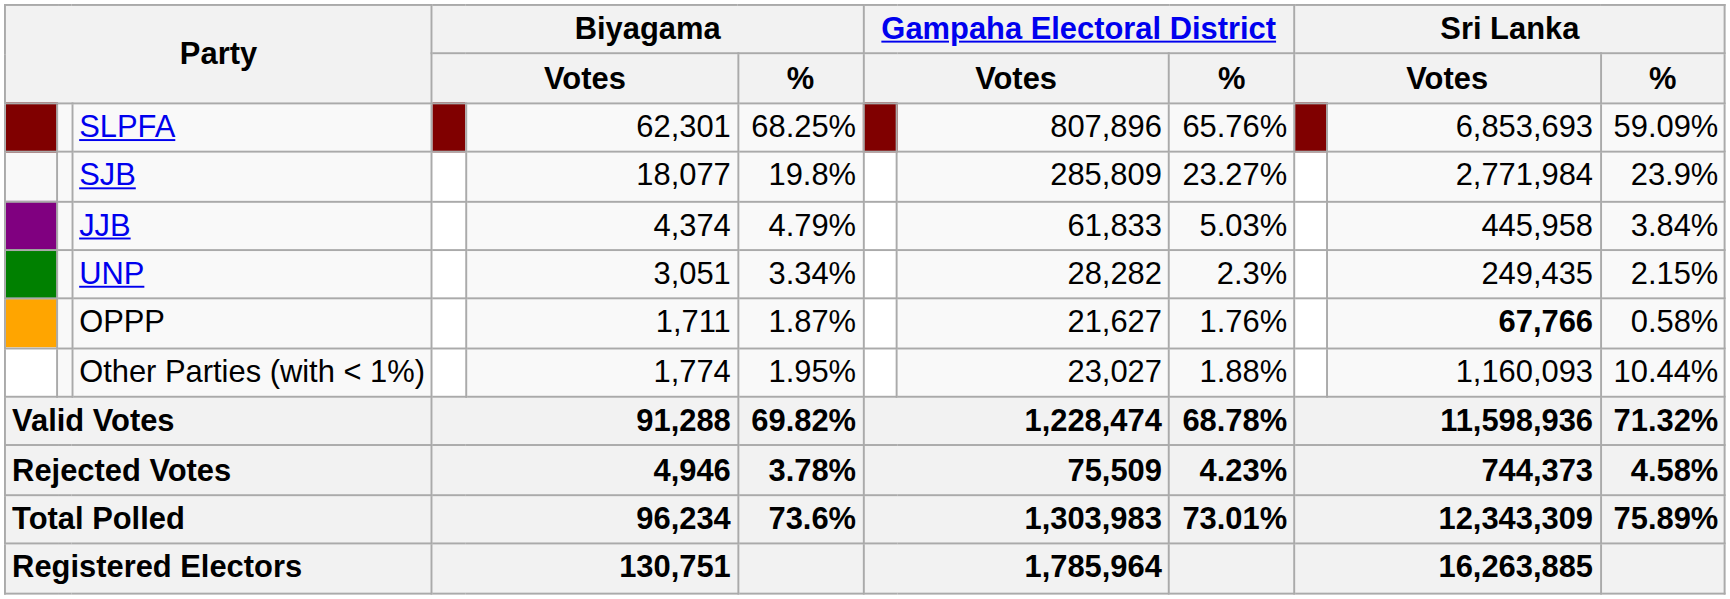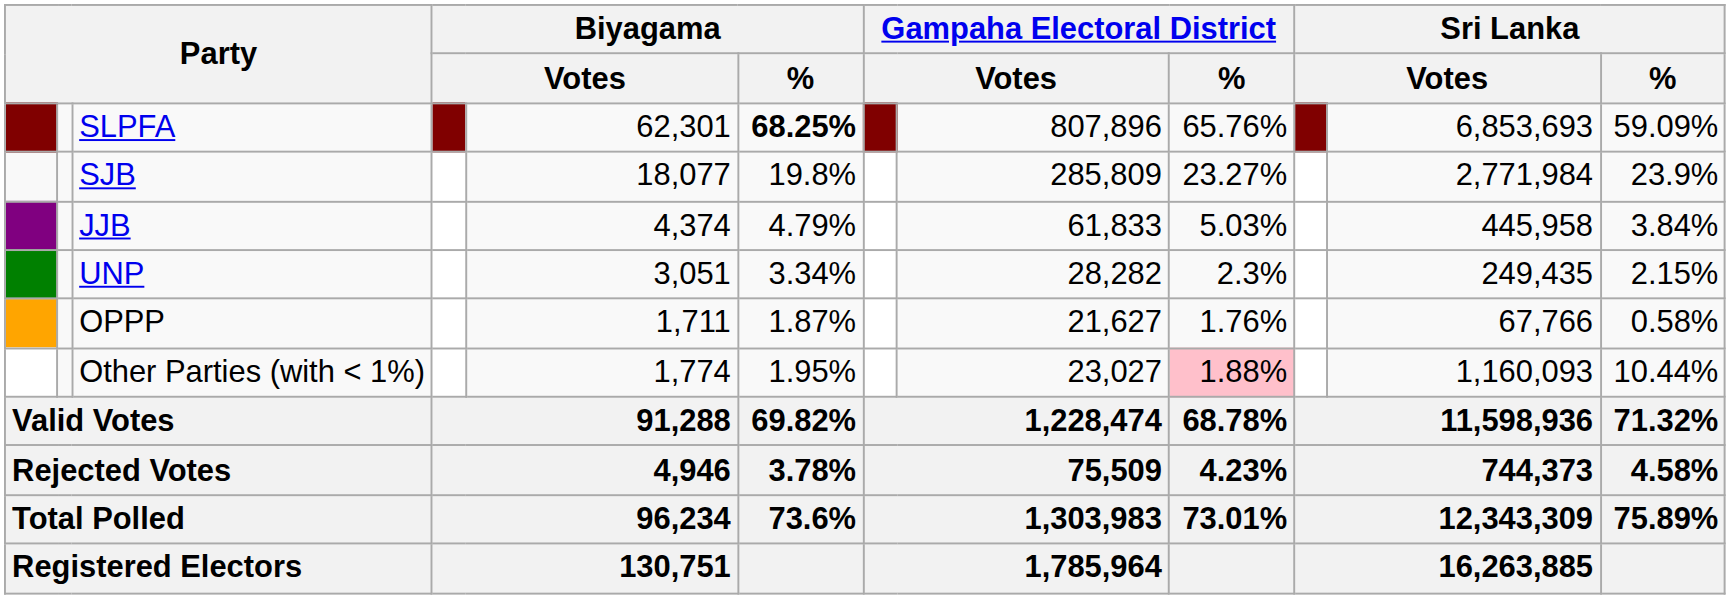SLPFA | Biyagama / %: normal -> bold
OPPP | column 11: bold -> normal
Other Parties (with < 1%) | Gampaha Electoral District / %: no background -> pink background
